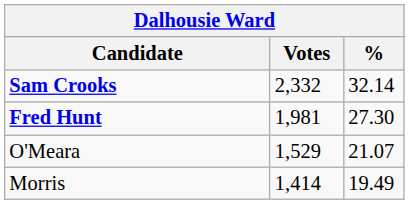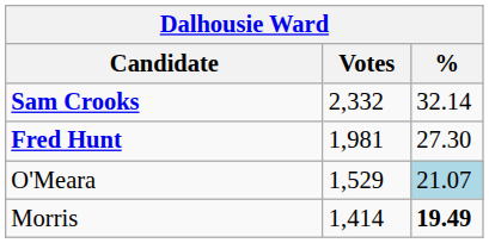O'Meara | %: no background -> lightblue background
Morris | %: normal -> bold
